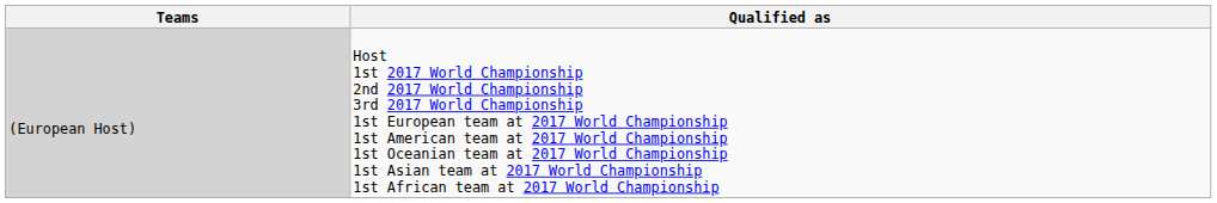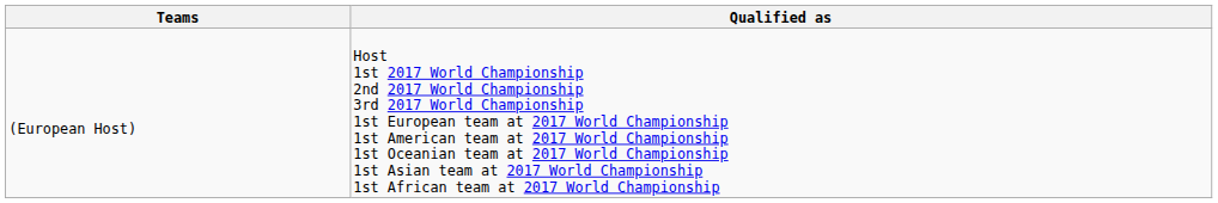(European Host) | Teams: lightgrey background -> no background
